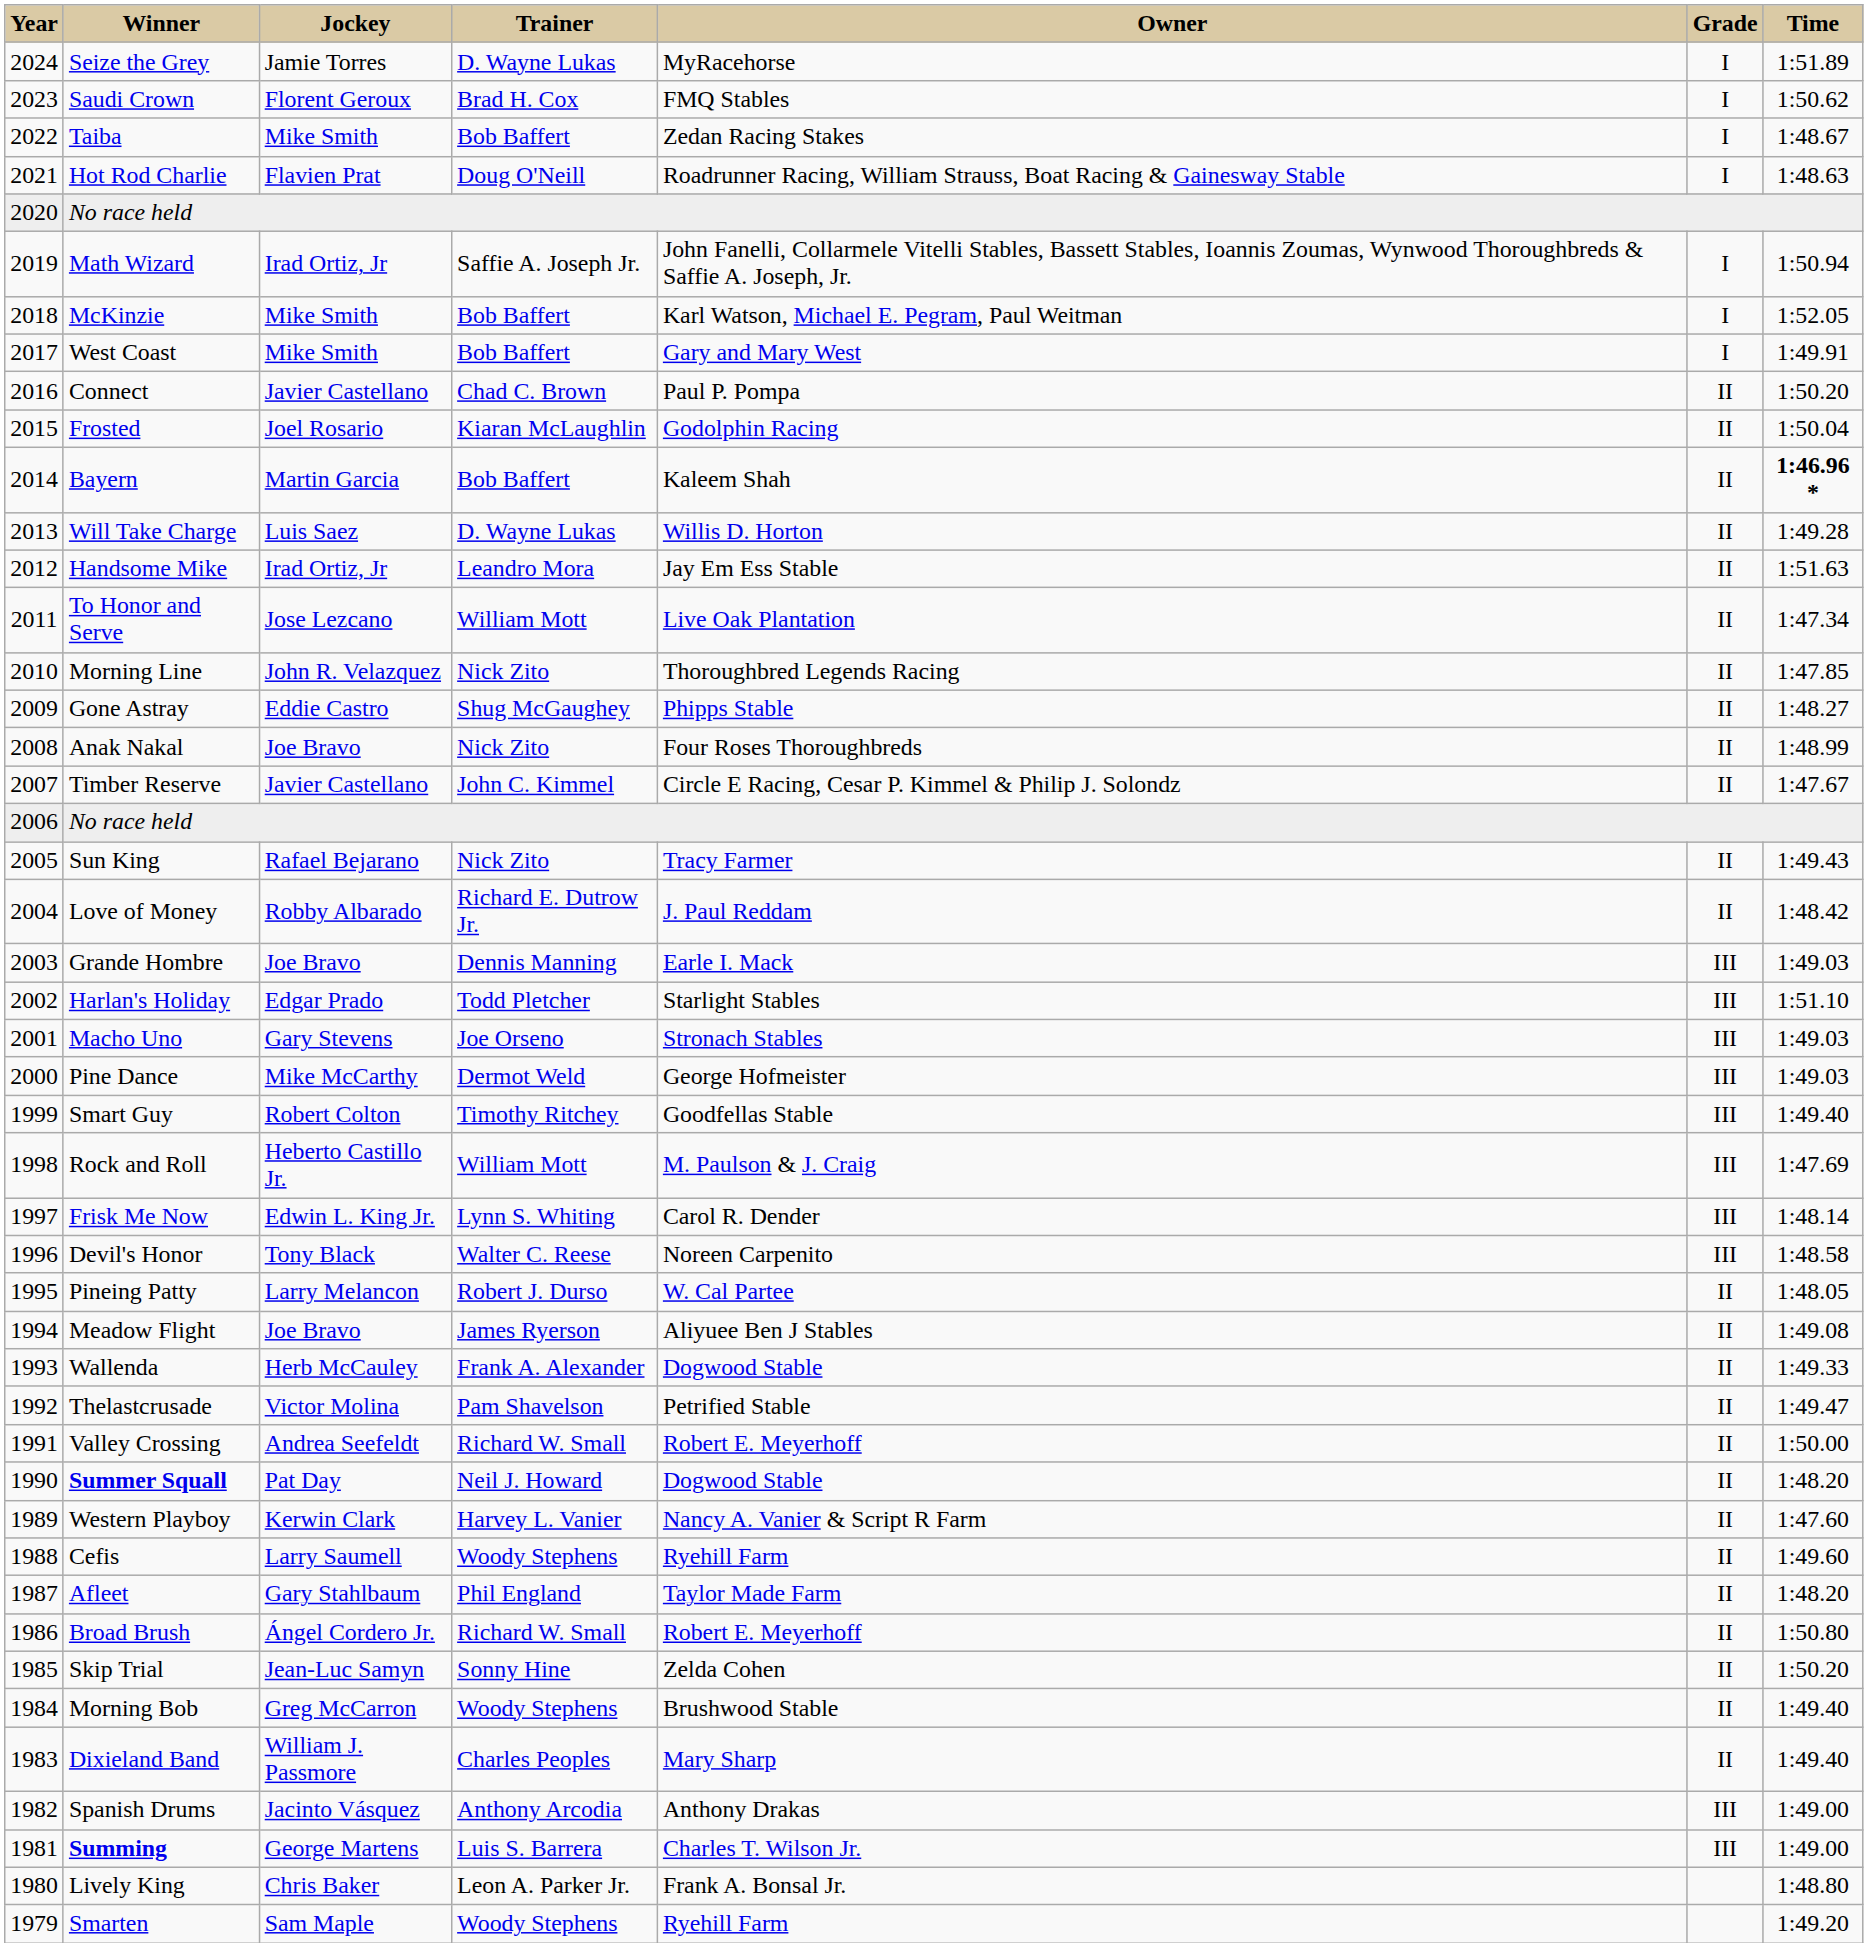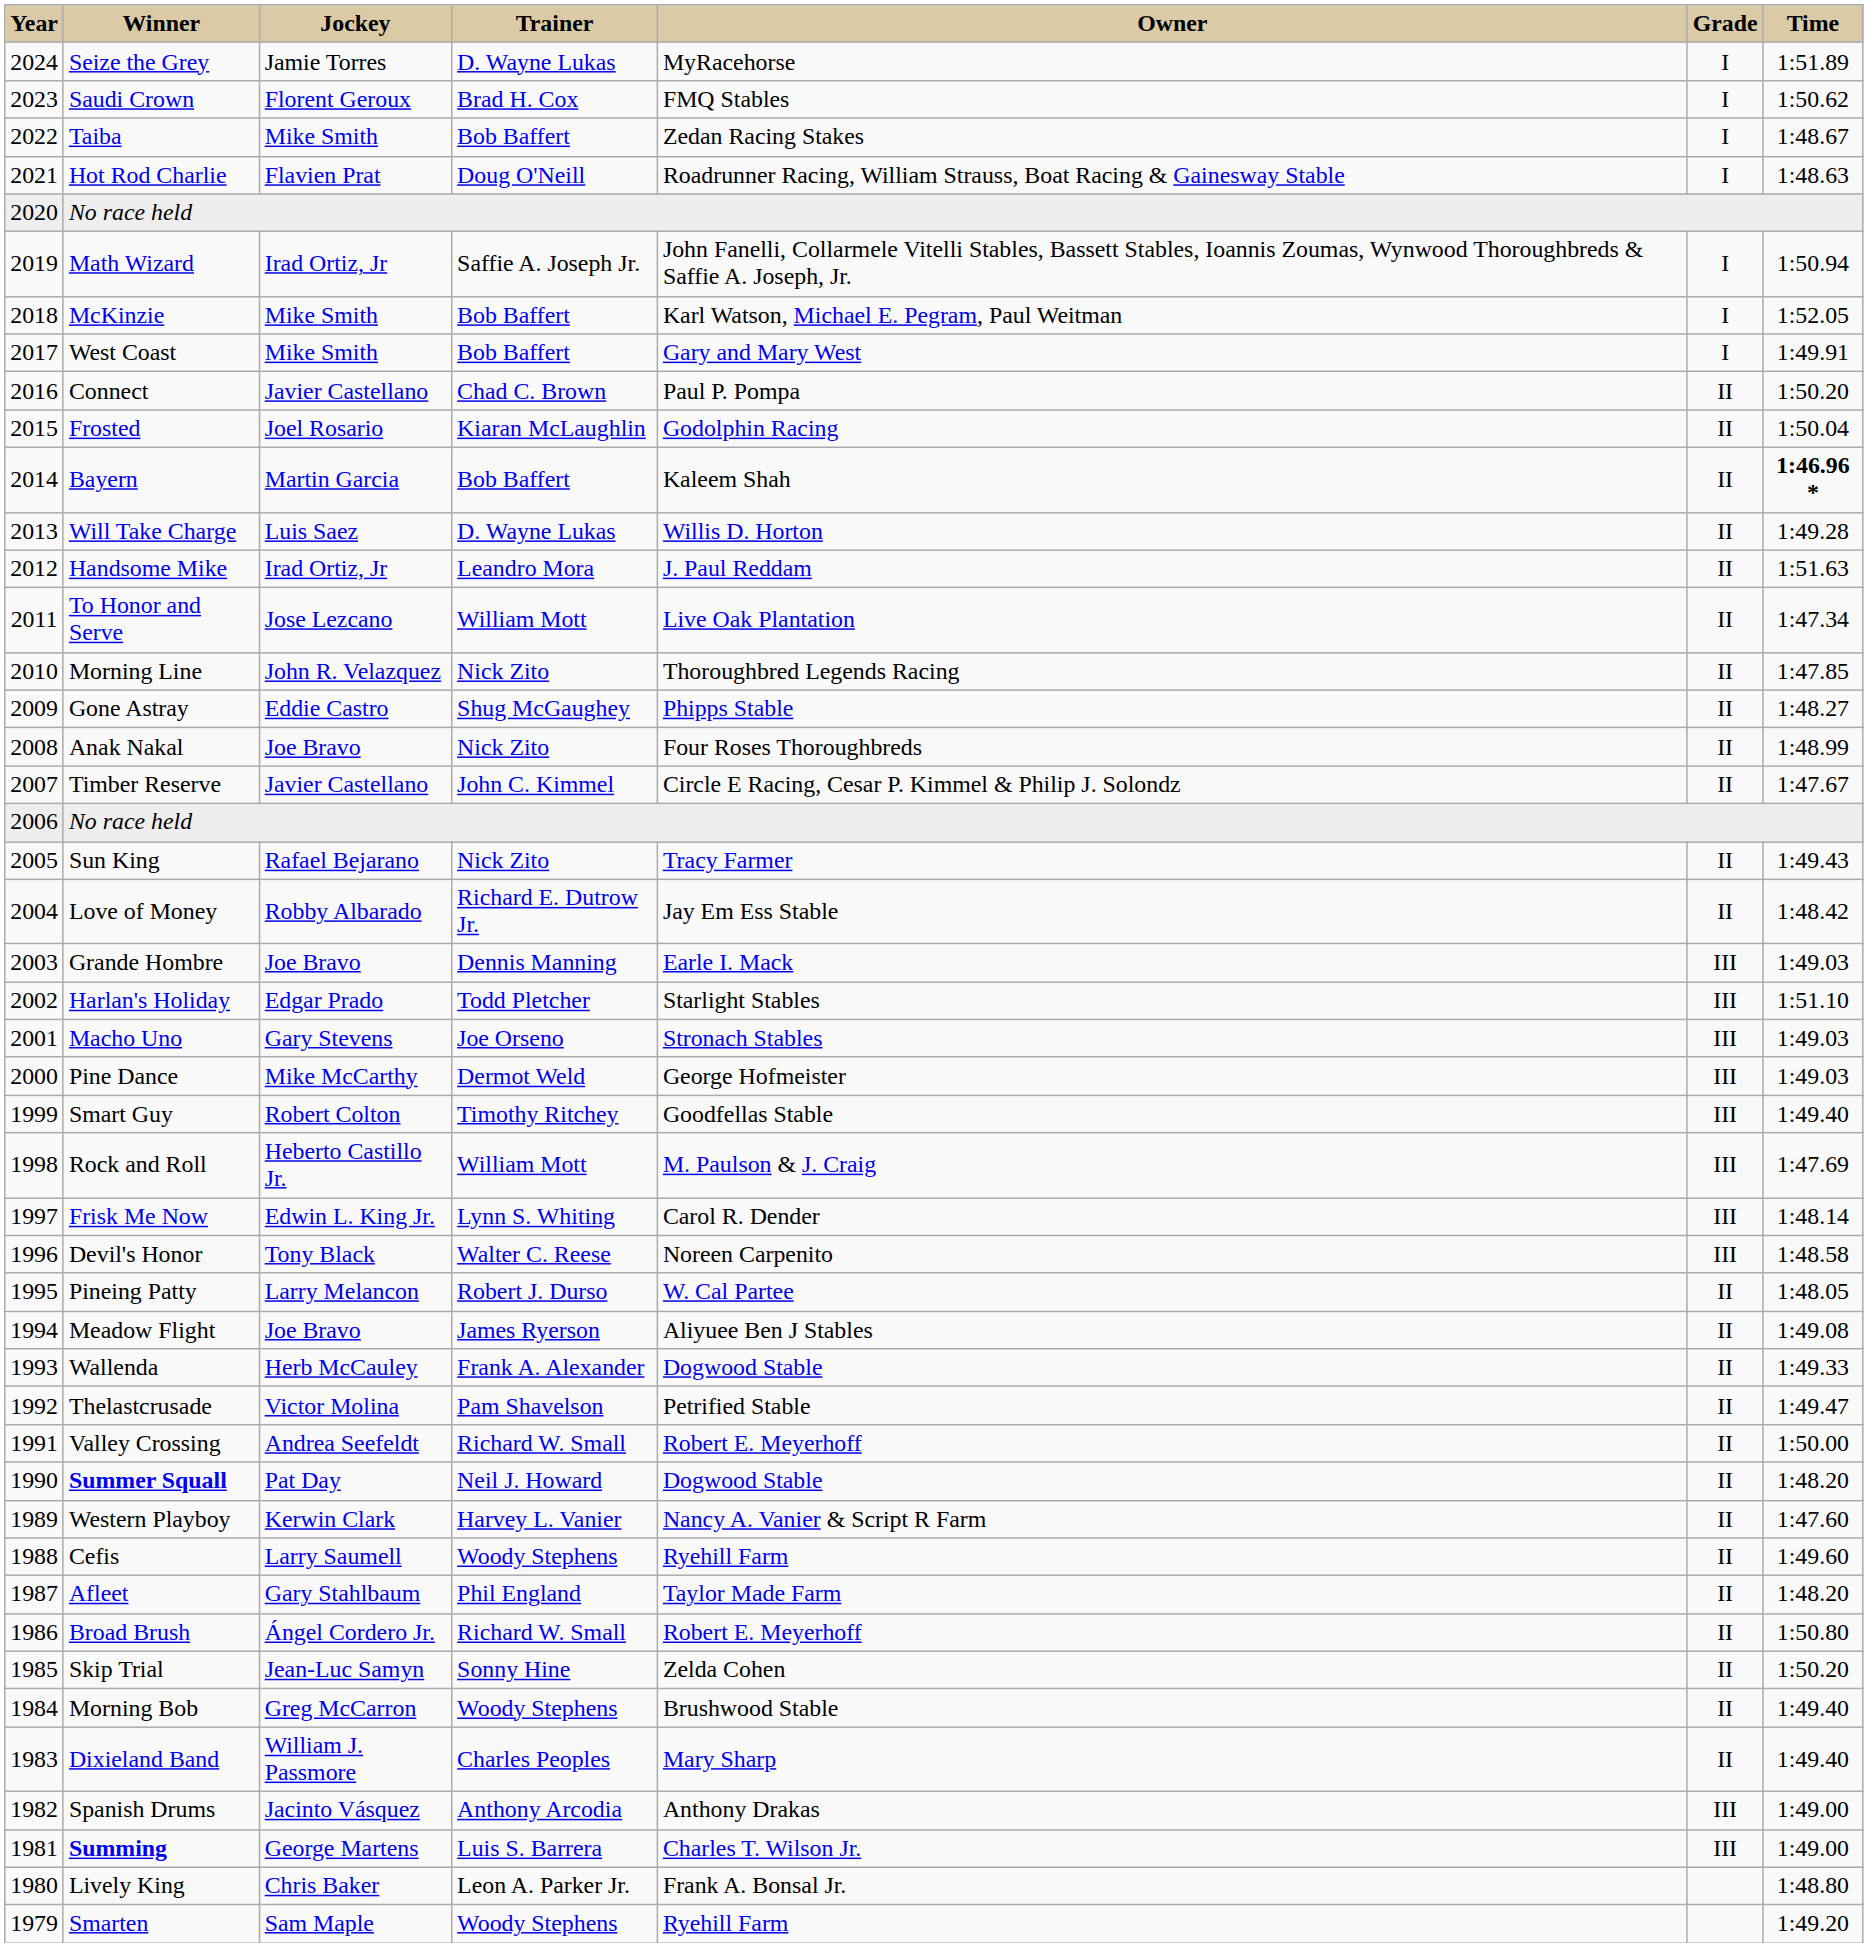Handsome Mike | Owner: Jay Em Ess Stable -> J. Paul Reddam
Love of Money | Owner: J. Paul Reddam -> Jay Em Ess Stable
